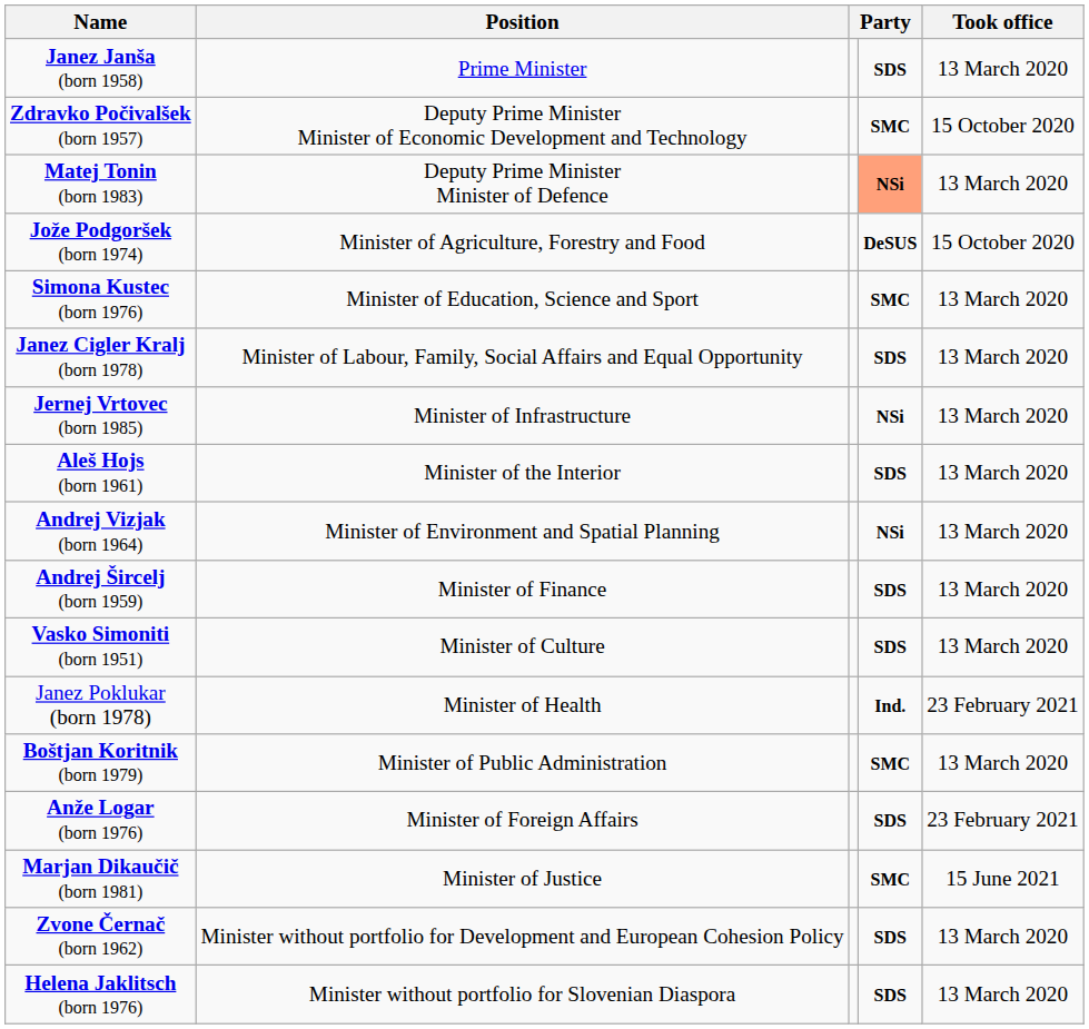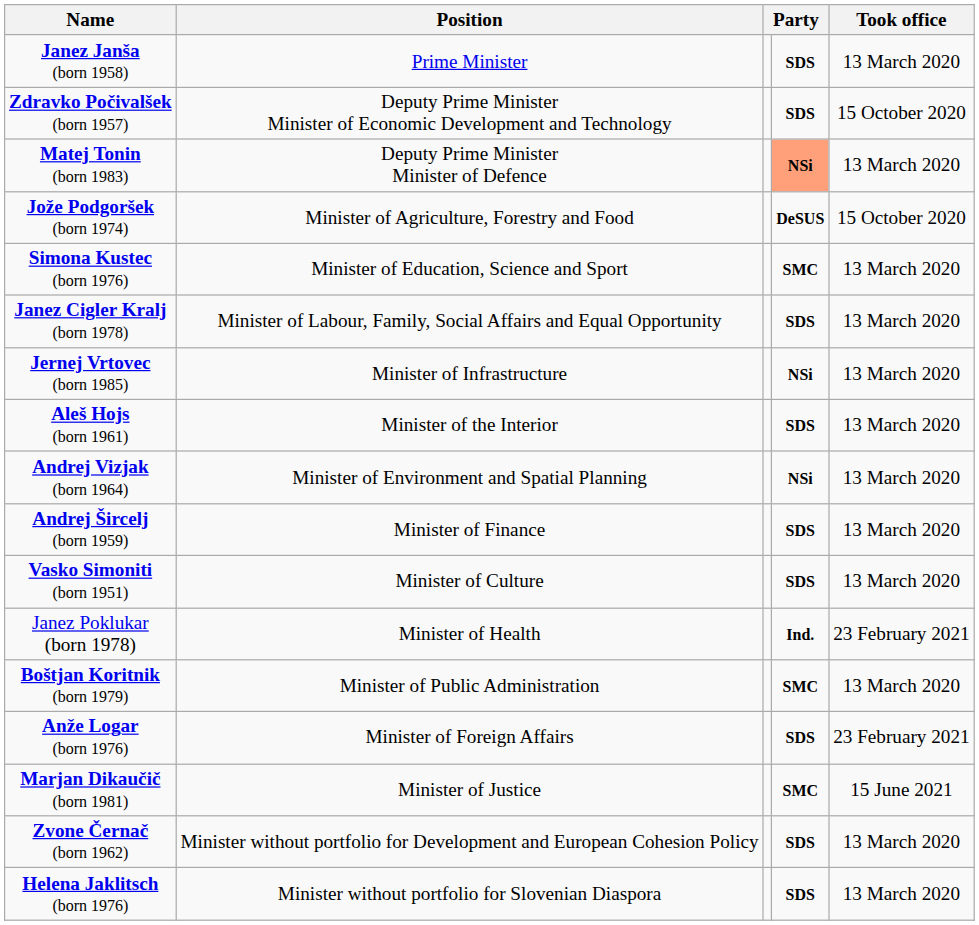Zdravko Počivalšek (born 1957) | column 4: SMC -> SDS
